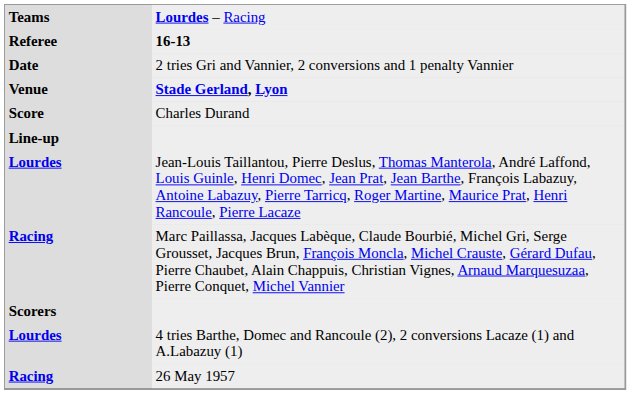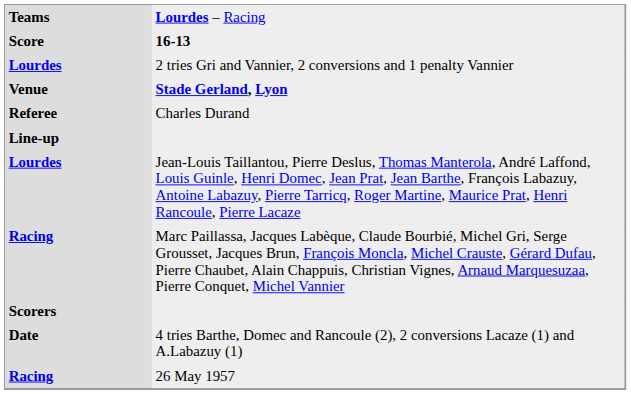row 2 | column 1: Referee -> Score
row 3 | column 1: Date -> Lourdes
row 5 | column 1: Score -> Referee
row 10 | column 1: Lourdes -> Date
